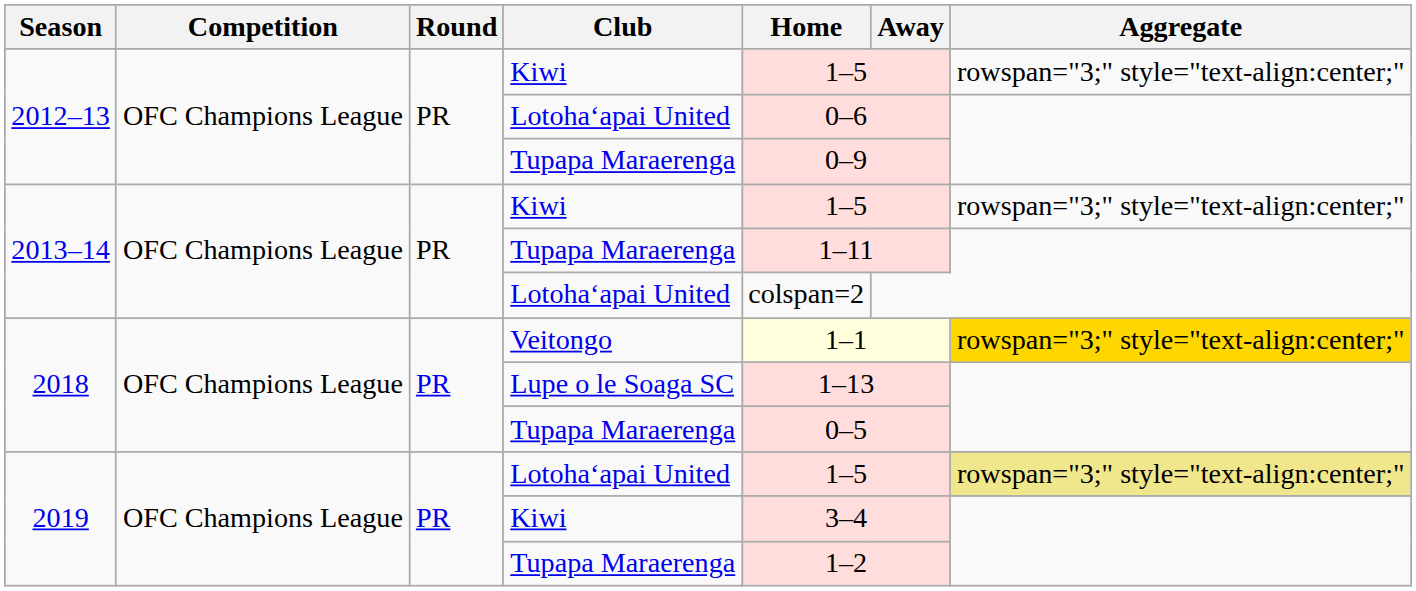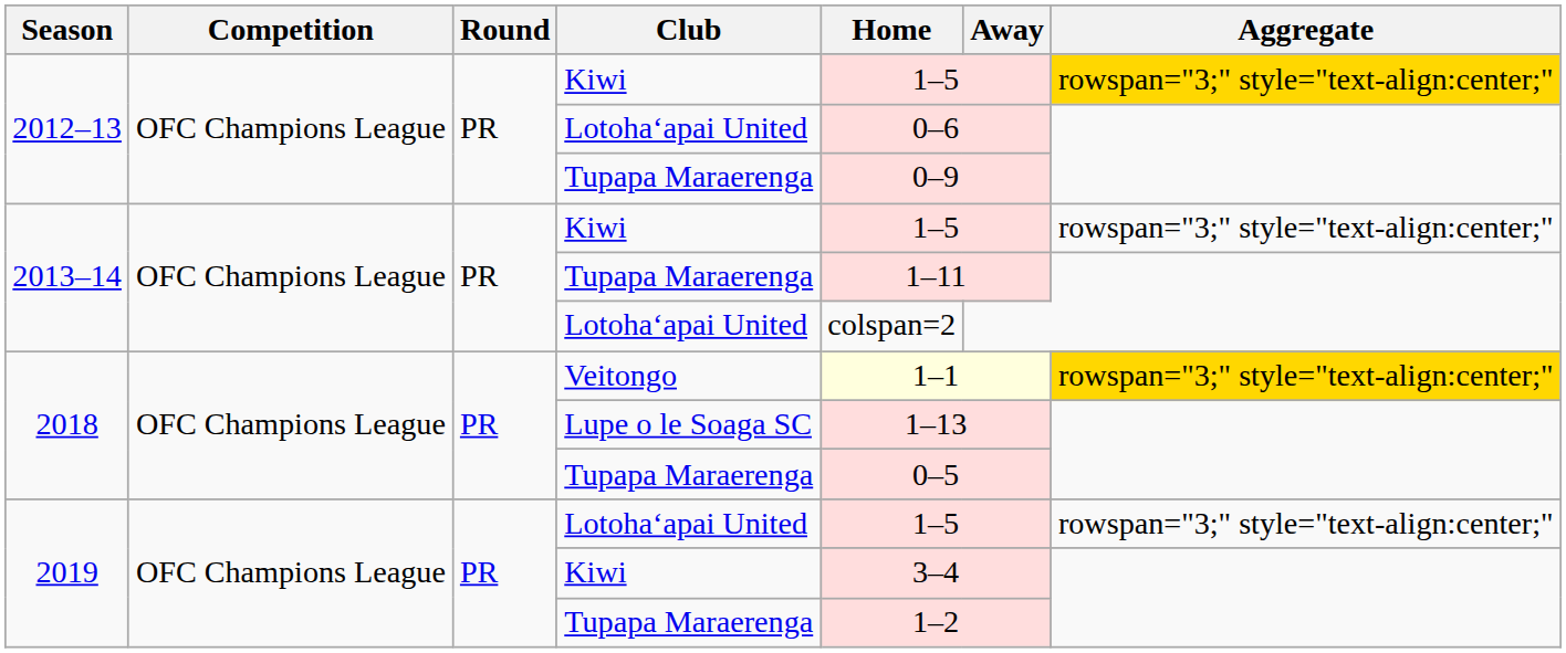2012–13 / Kiwi | Aggregate: no background -> gold background
2019 / Lotohaʻapai United | Aggregate: khaki background -> no background
